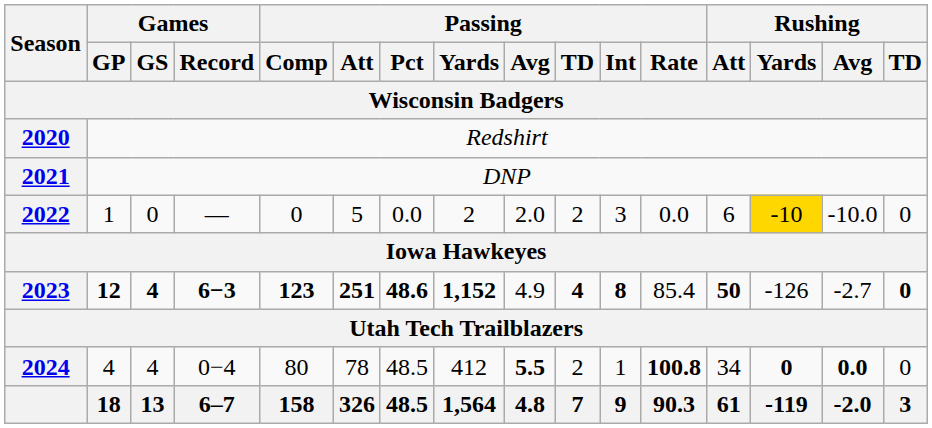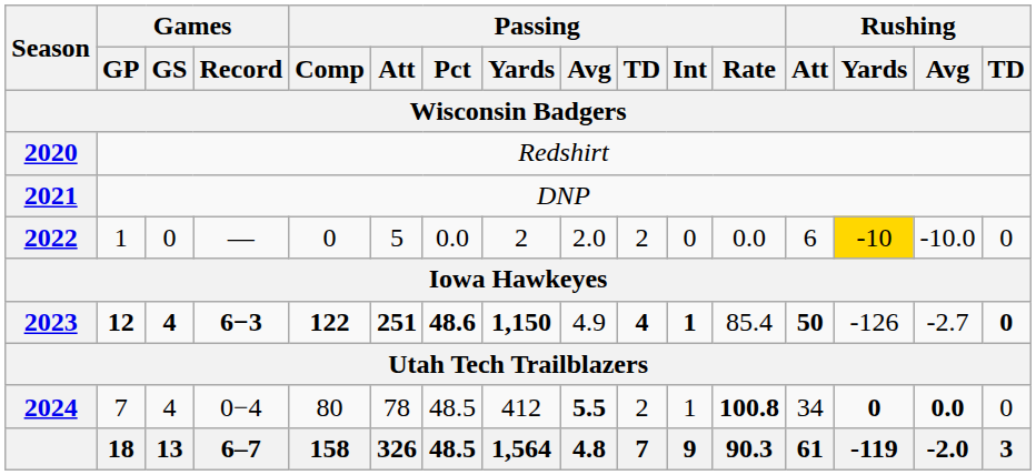2022 | Passing / Int / Wisconsin Badgers: 3 -> 0
2023 | Passing / Comp / Wisconsin Badgers: 123 -> 122
2023 | Passing / Yards / Wisconsin Badgers: 1,152 -> 1,150
2023 | Passing / Int / Wisconsin Badgers: 8 -> 1
2024 | Games / GP / Wisconsin Badgers: 4 -> 7
